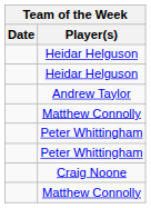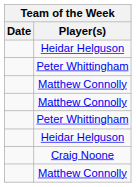row 4 | Player(s): Heidar Helguson -> Peter Whittingham
row 5 | Player(s): Andrew Taylor -> Matthew Connolly
row 8 | Player(s): Peter Whittingham -> Heidar Helguson
